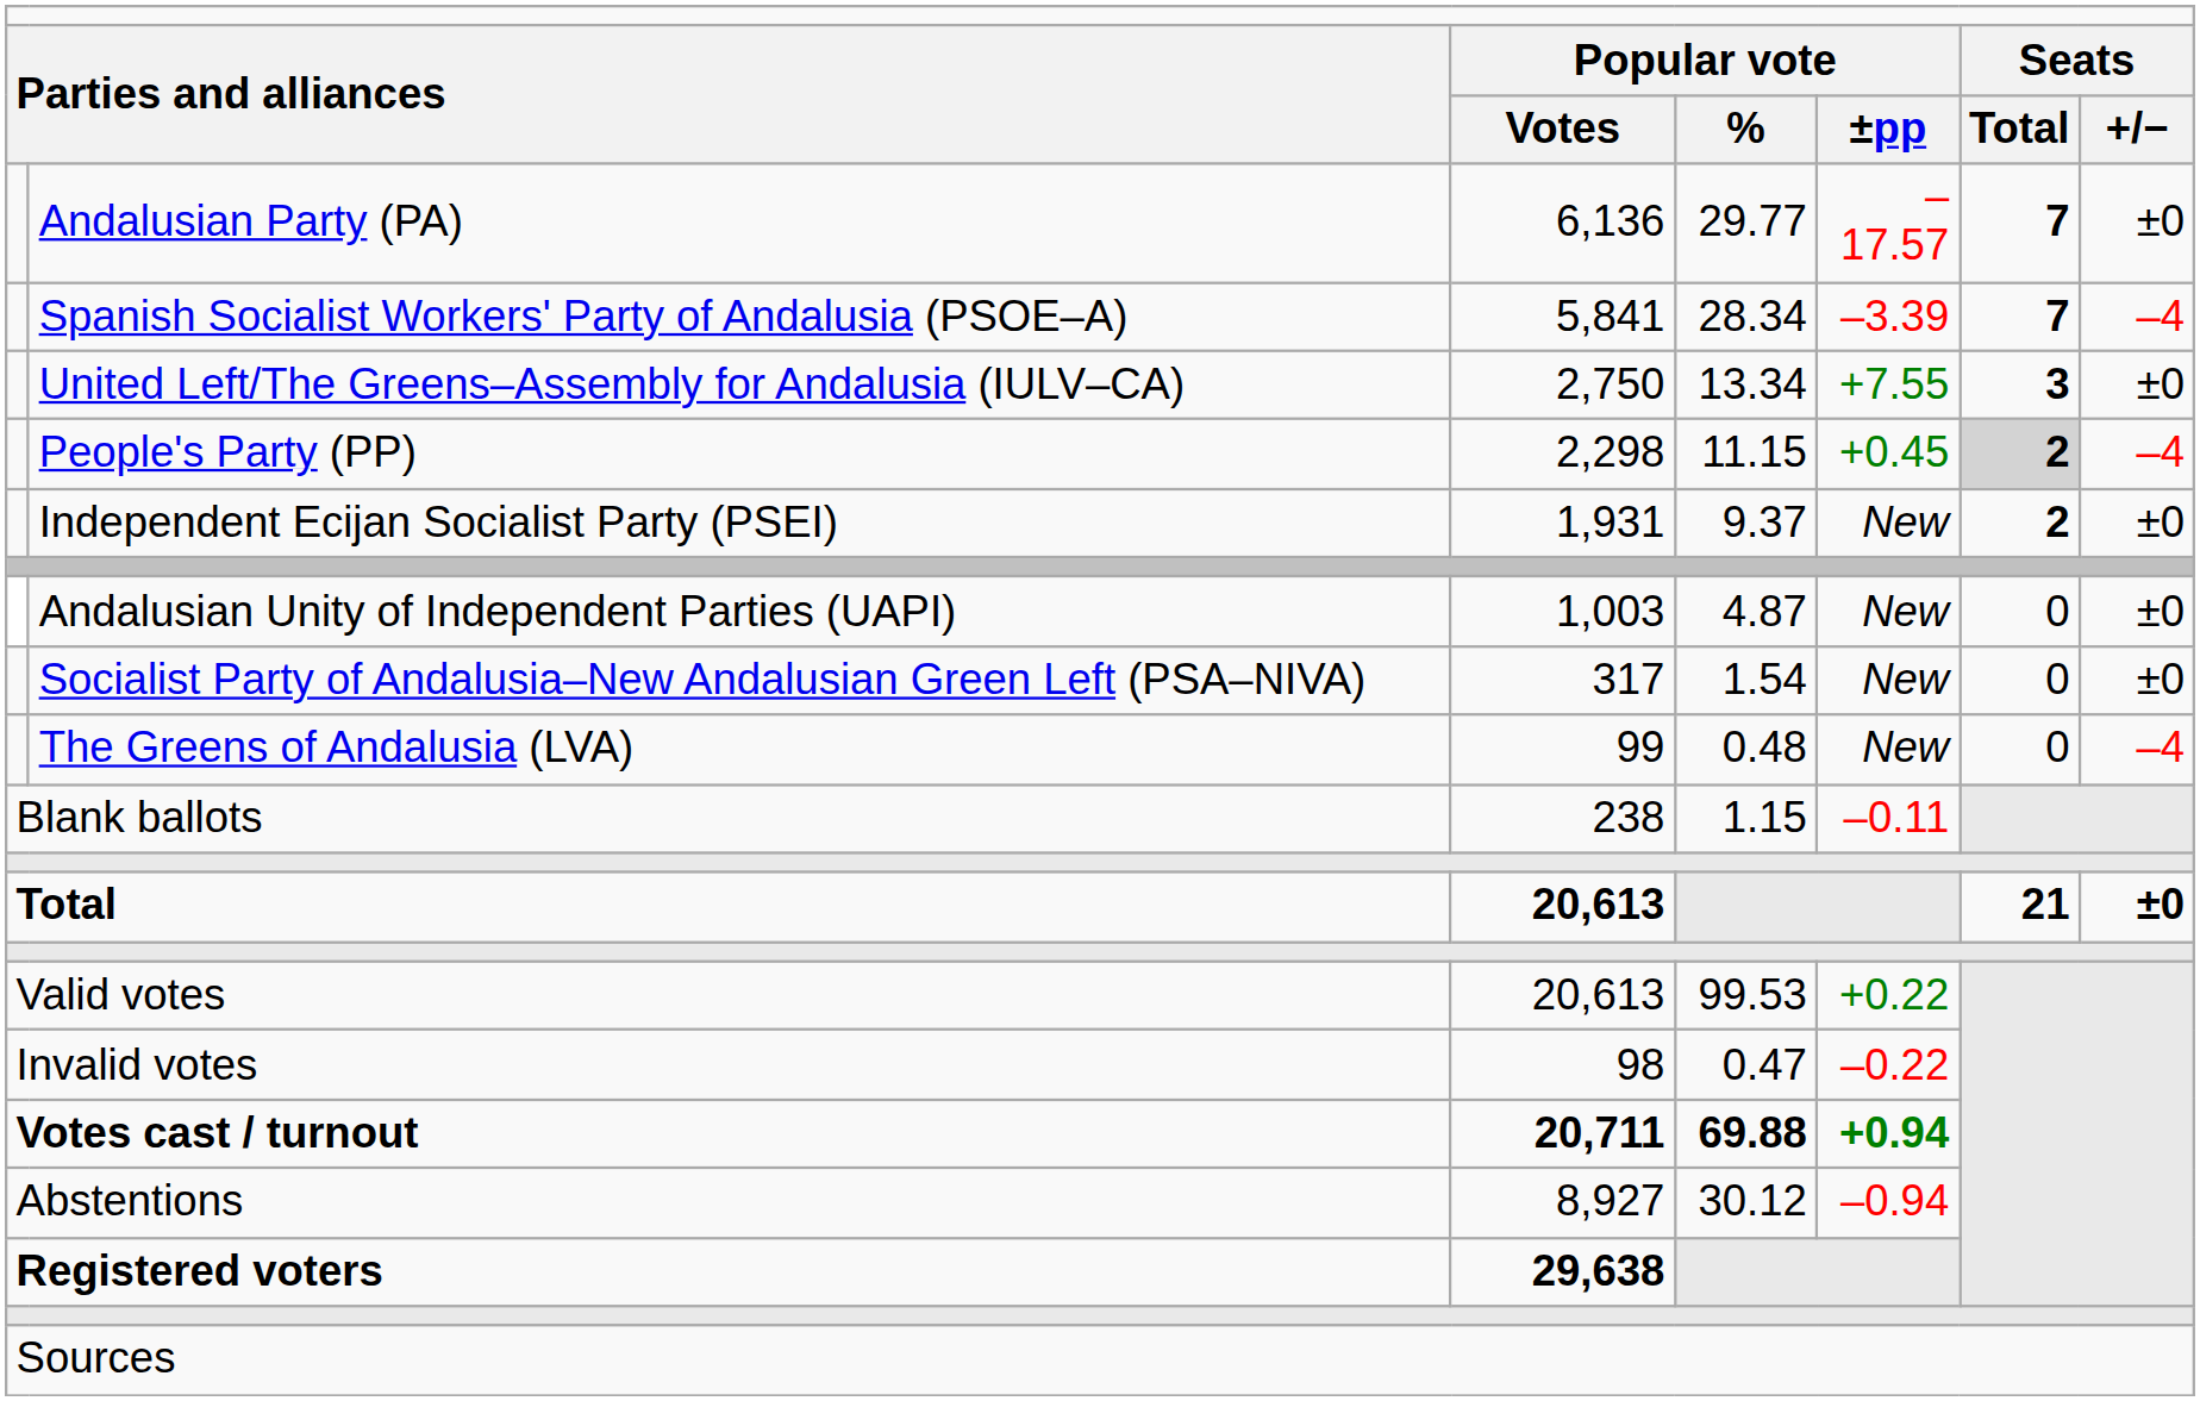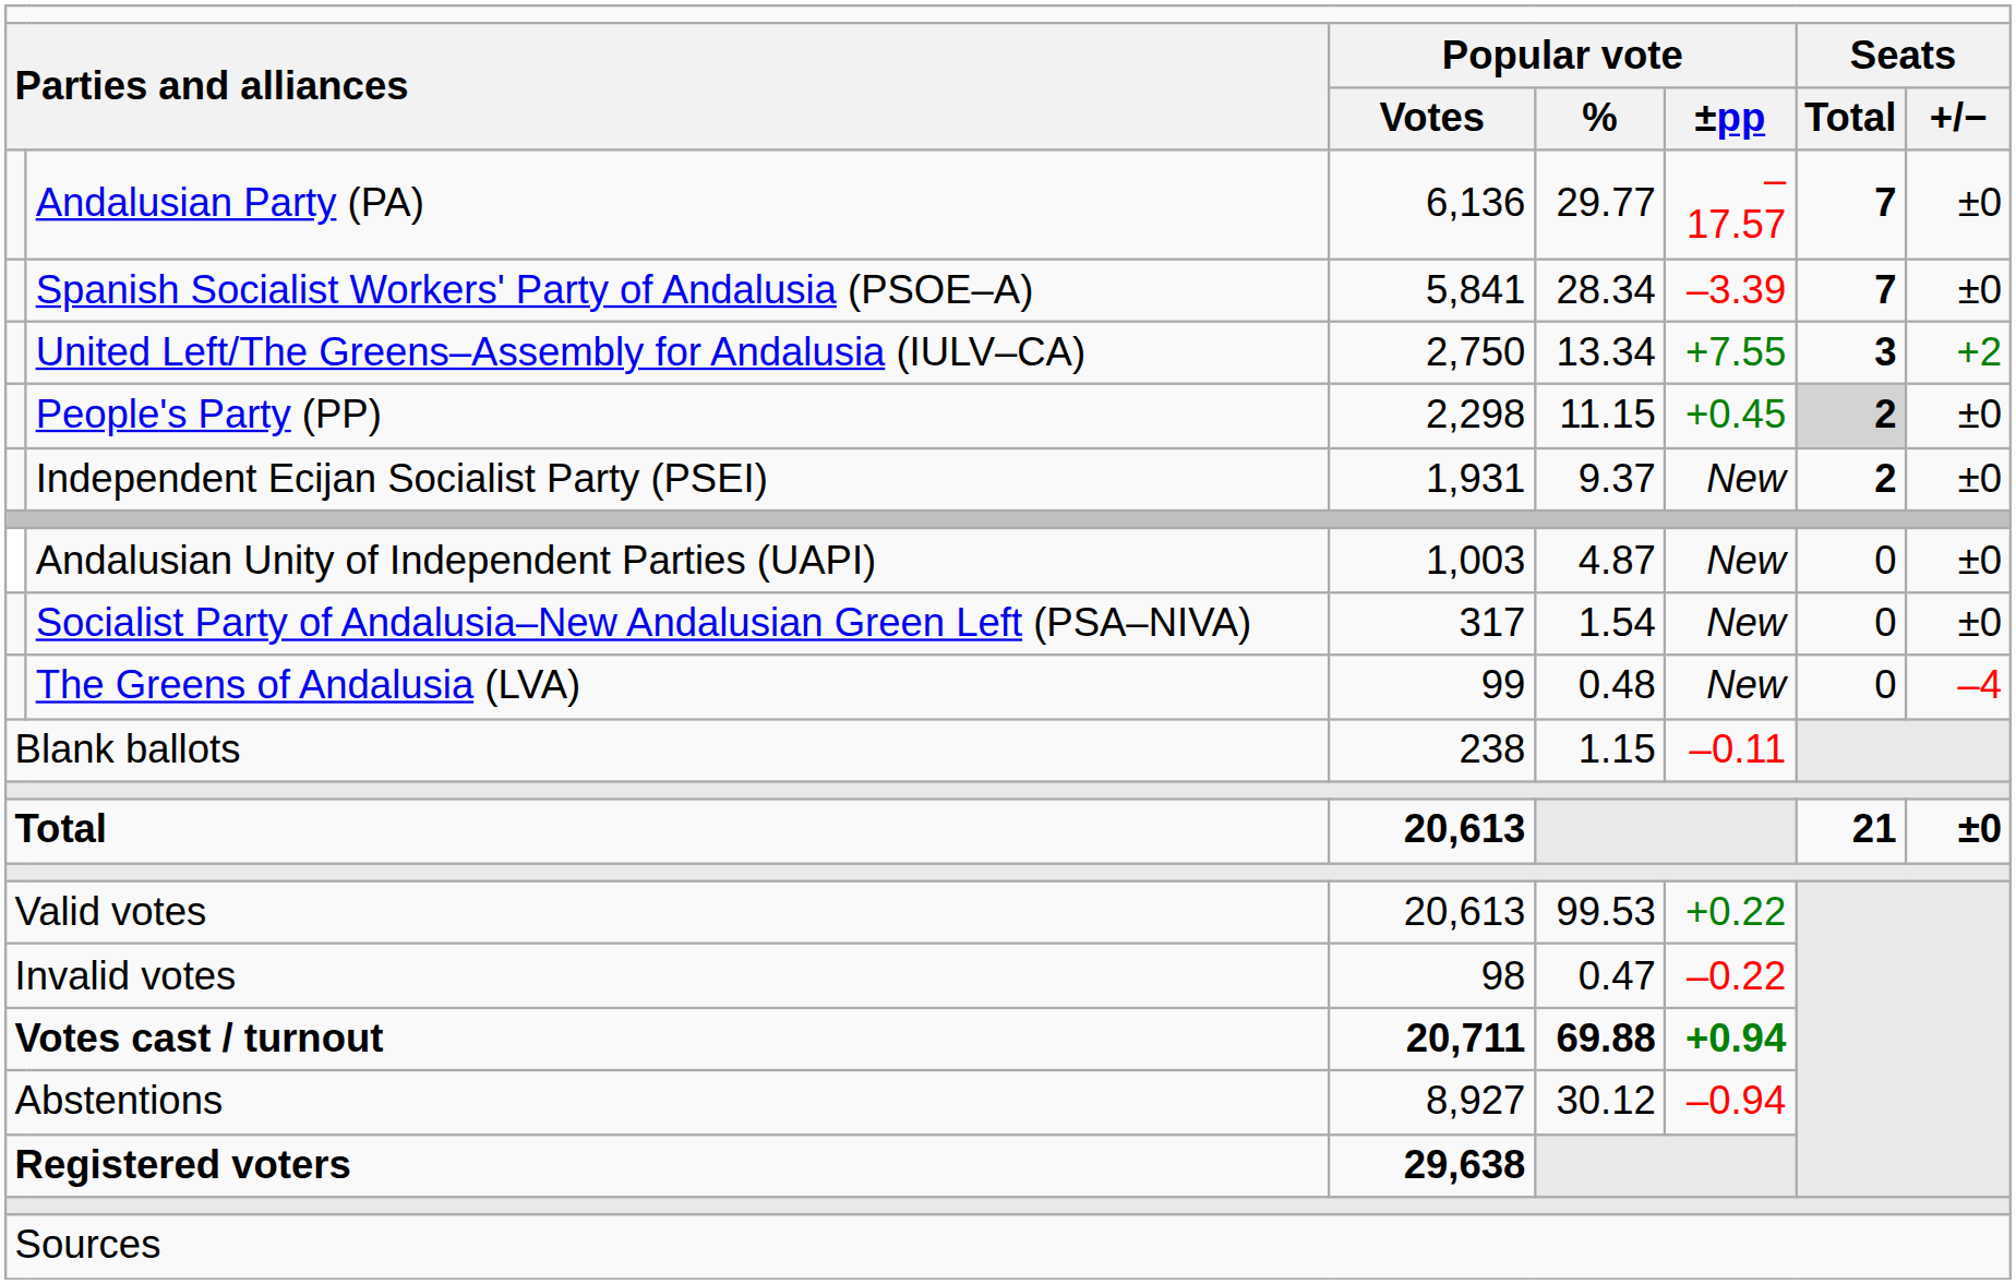Spanish Socialist Workers' Party of Andalusia (PSOE–A) | column 7: –4 -> ±0
United Left/The Greens–Assembly for Andalusia (IULV–CA) | column 7: ±0 -> +2
People's Party (PP) | column 7: –4 -> ±0
